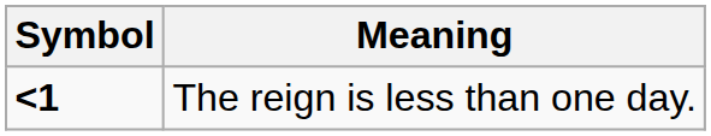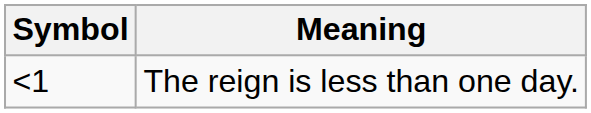The reign is less than one day. | Symbol: bold -> normal
